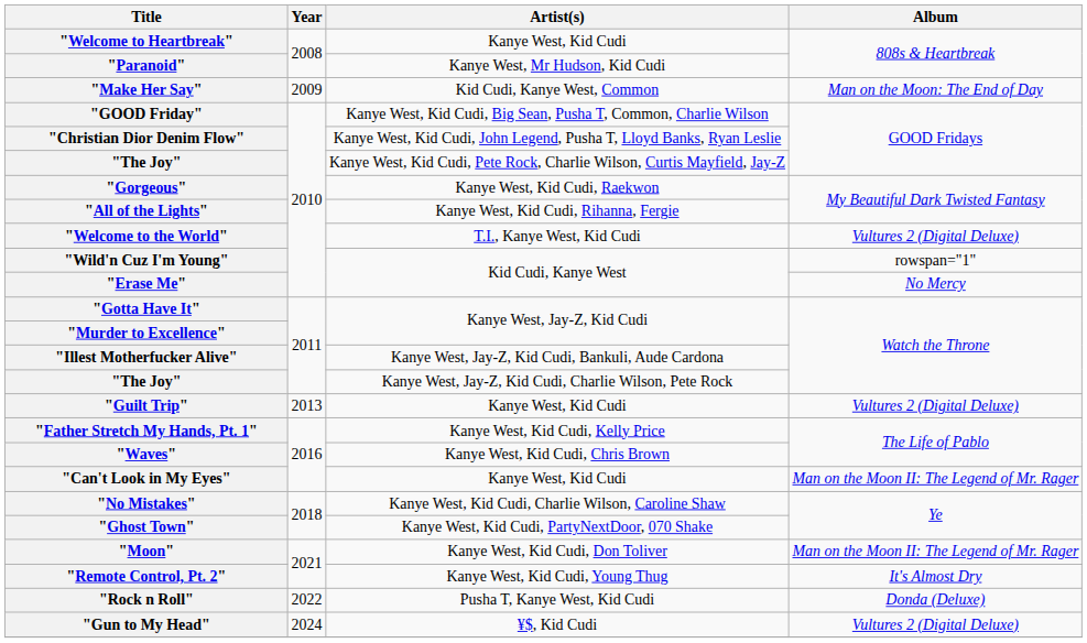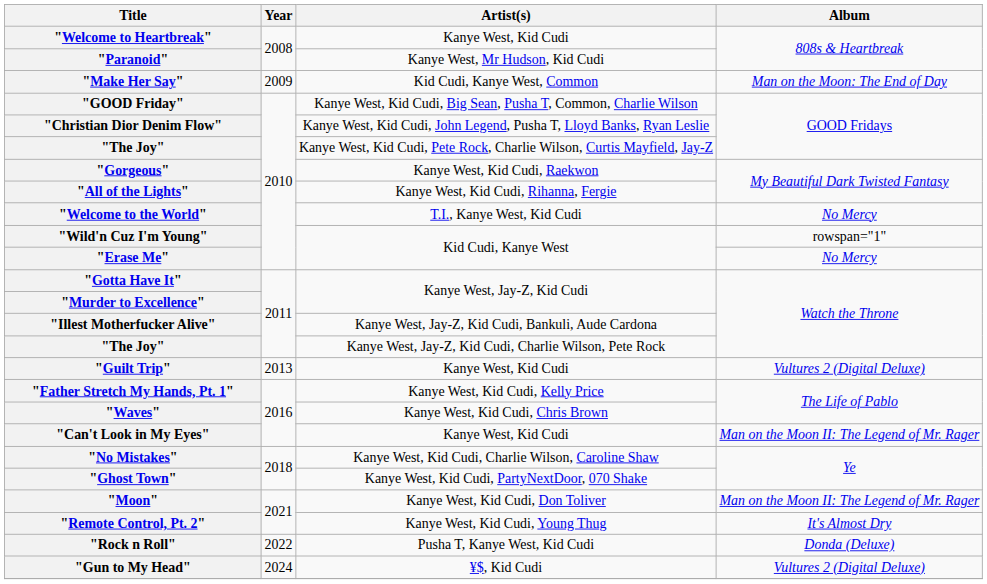"Welcome to the World" | Album: Vultures 2 (Digital Deluxe) -> No Mercy
